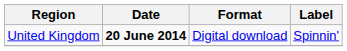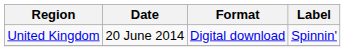United Kingdom | Date: bold -> normal
